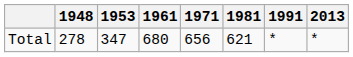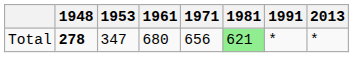row 2 | 1948: normal -> bold
row 2 | 1981: no background -> lightgreen background
